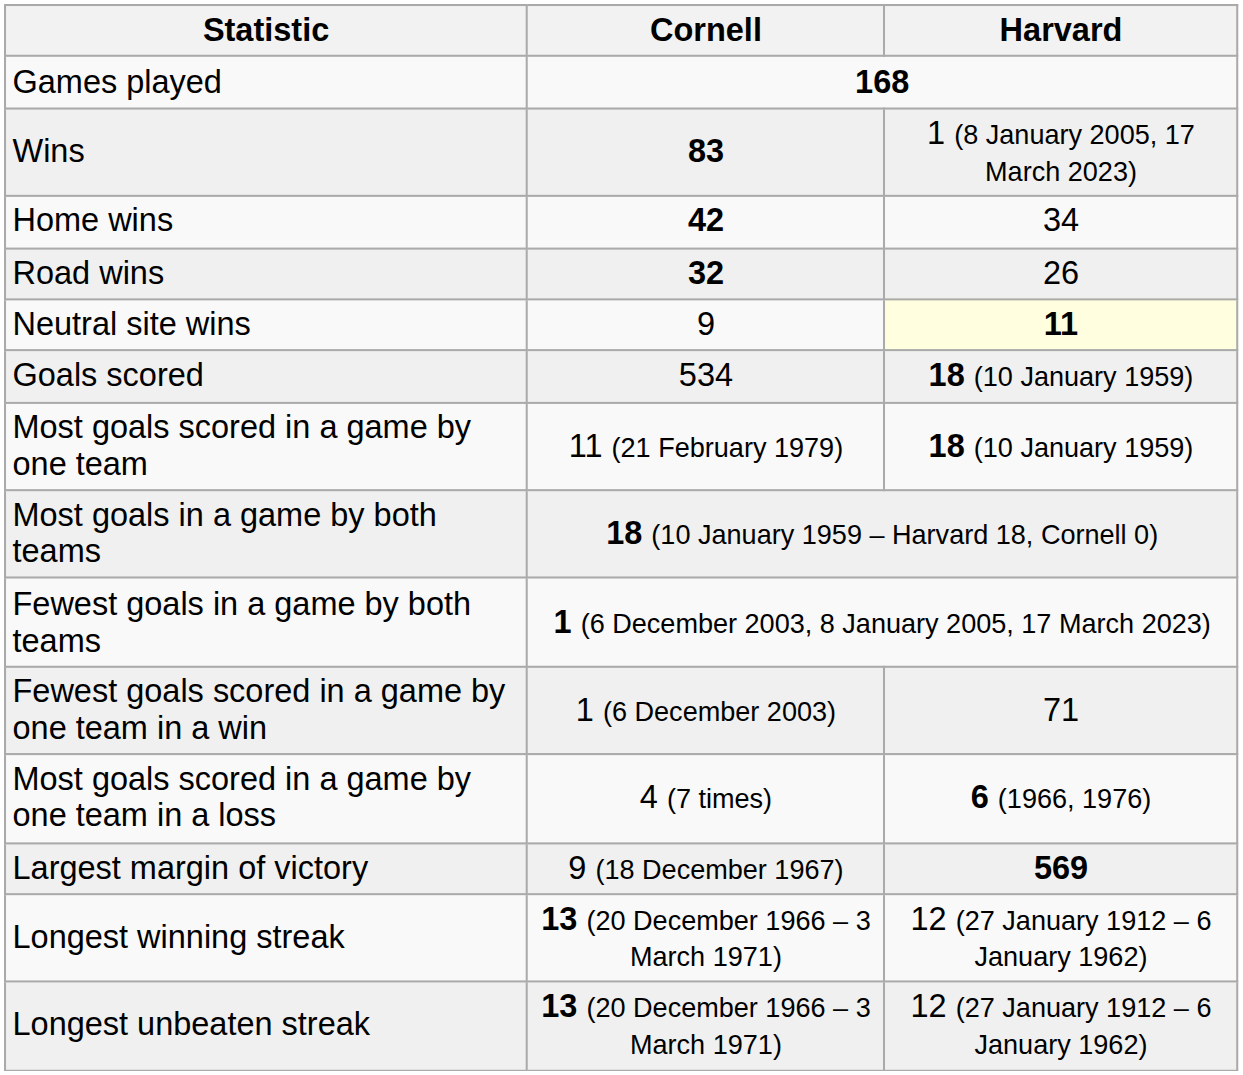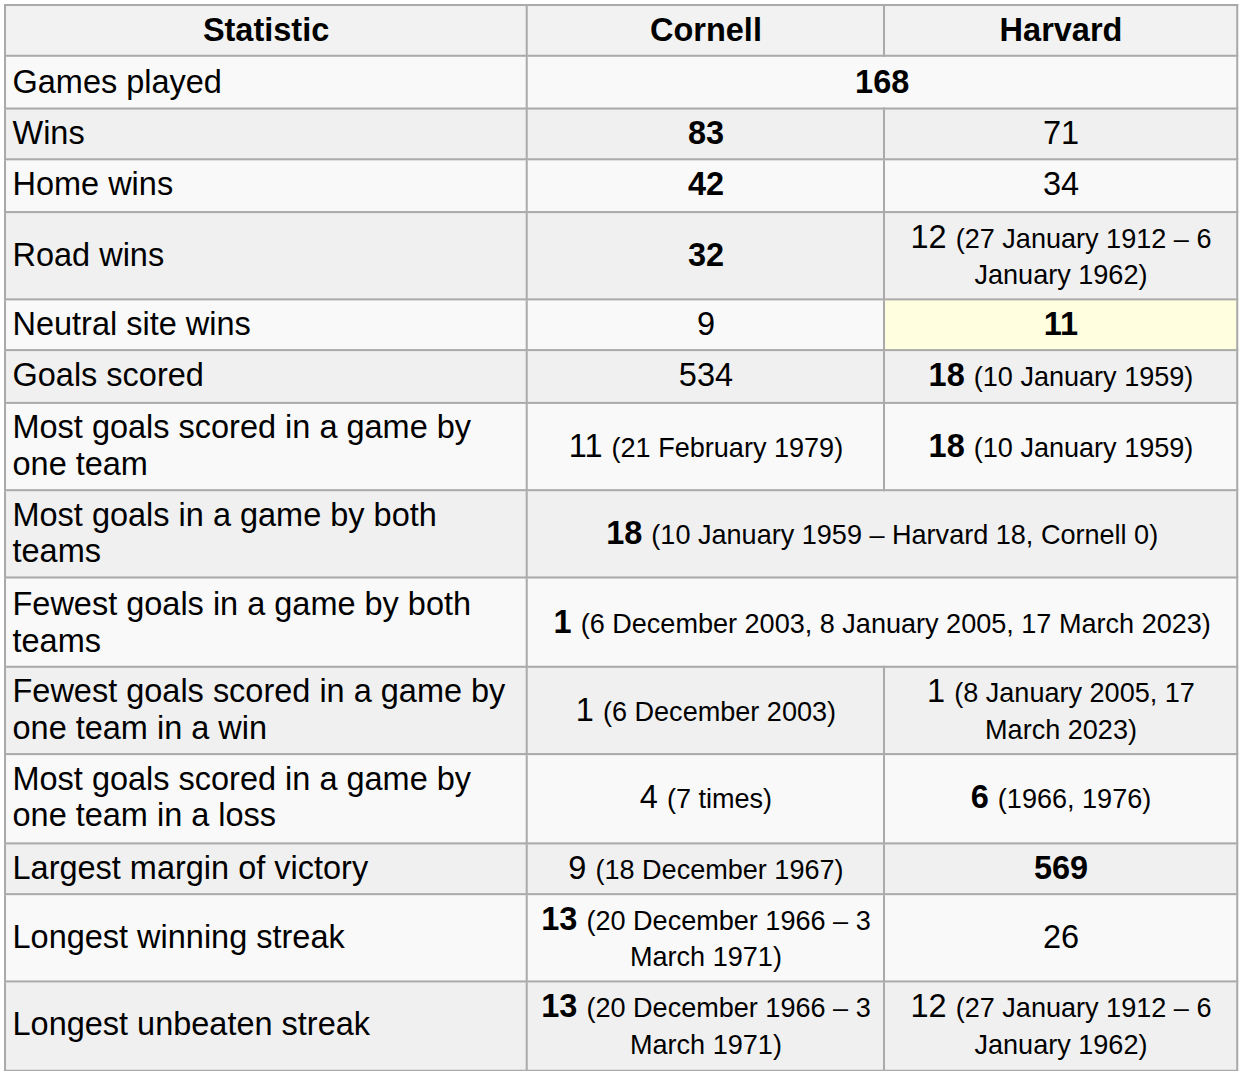Wins | Harvard: 1 (8 January 2005, 17 March 2023) -> 71
Road wins | Harvard: 26 -> 12 (27 January 1912 – 6 January 1962)
Fewest goals scored in a game by one team in a win | Harvard: 71 -> 1 (8 January 2005, 17 March 2023)
Longest winning streak | Harvard: 12 (27 January 1912 – 6 January 1962) -> 26
